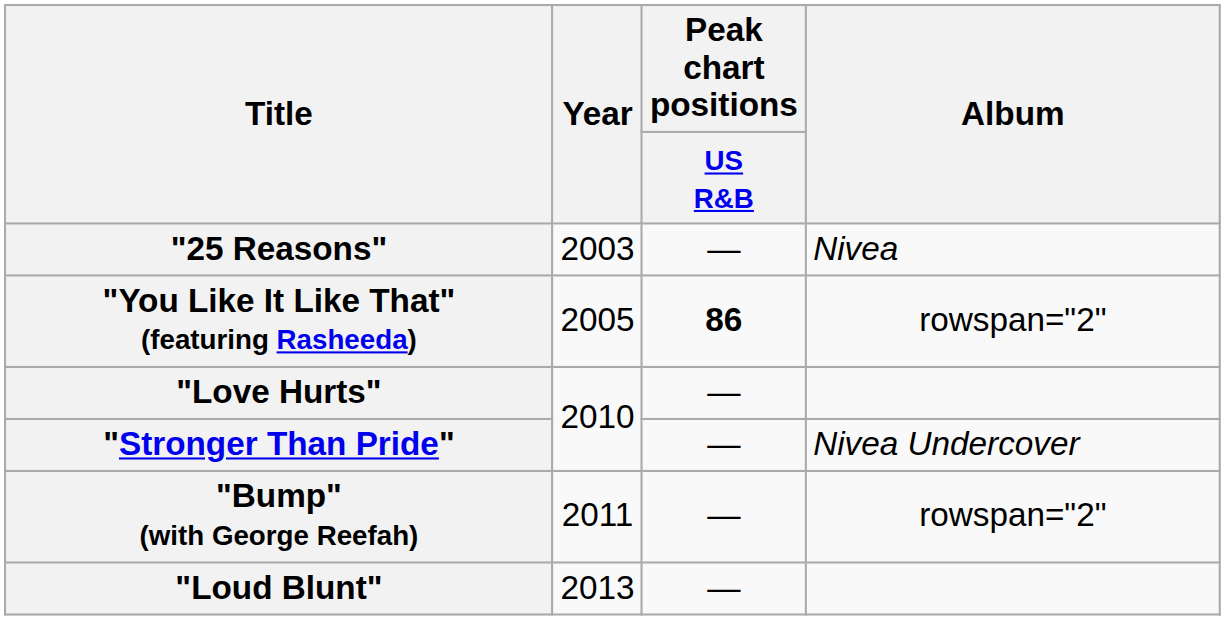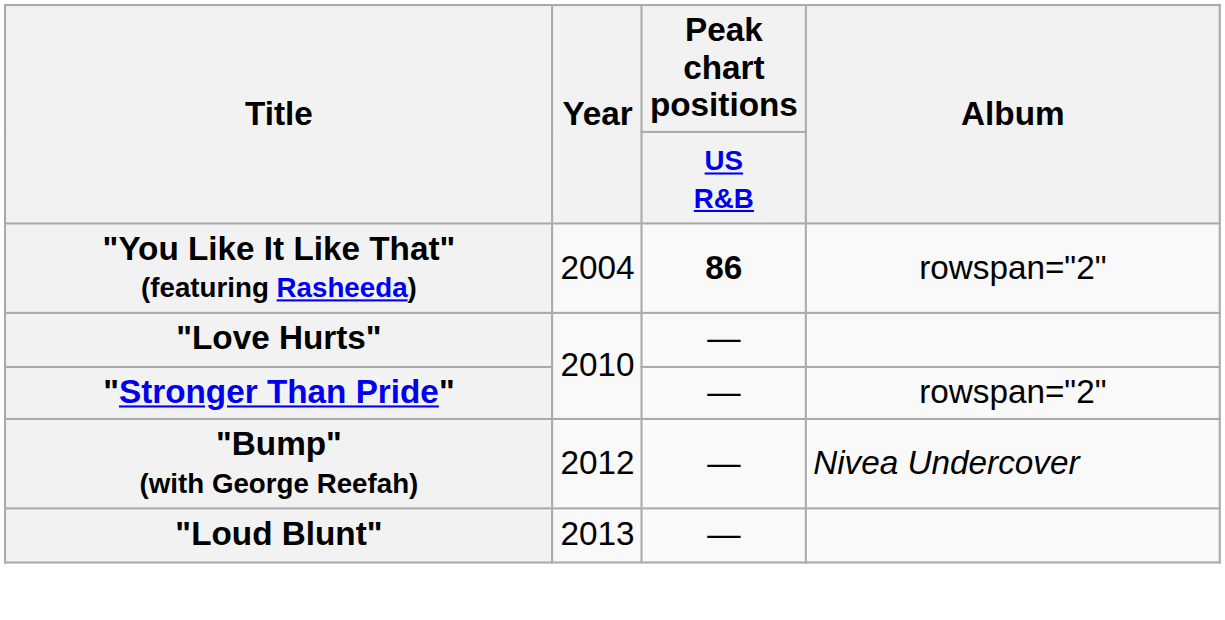- row: "25 Reasons" | 2003 | — | Nivea
"You Like It Like That" (featuring Rasheeda) | Year: 2005 -> 2004
"Stronger Than Pride" | Album: Nivea Undercover -> rowspan="2"
"Bump" (with George Reefah) | Year: 2011 -> 2012
"Bump" (with George Reefah) | Album: rowspan="2" -> Nivea Undercover
